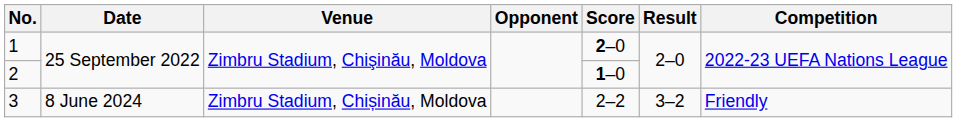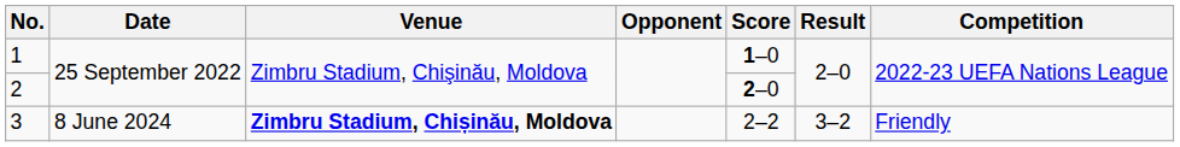1 | Score: 2–0 -> 1–0
2 | Score: 1–0 -> 2–0
3 | Venue: normal -> bold
